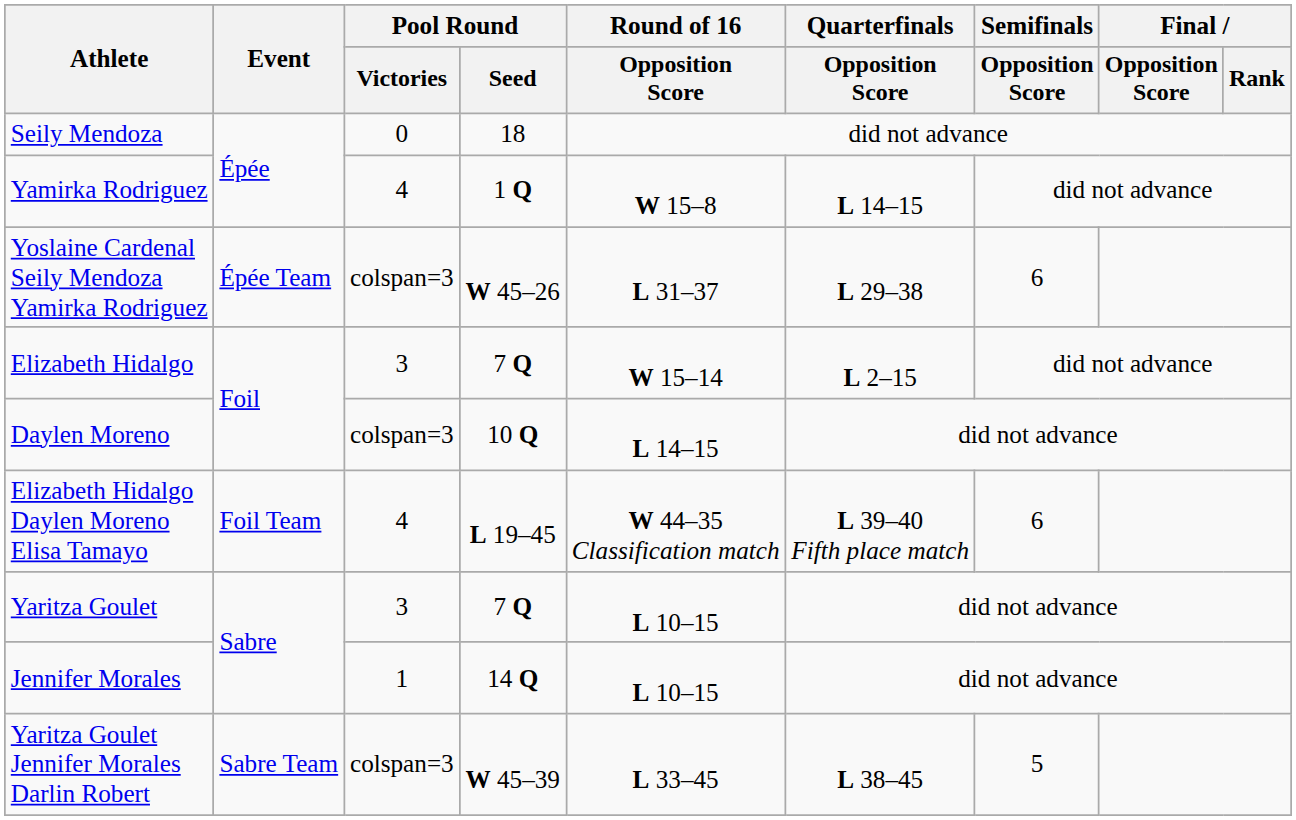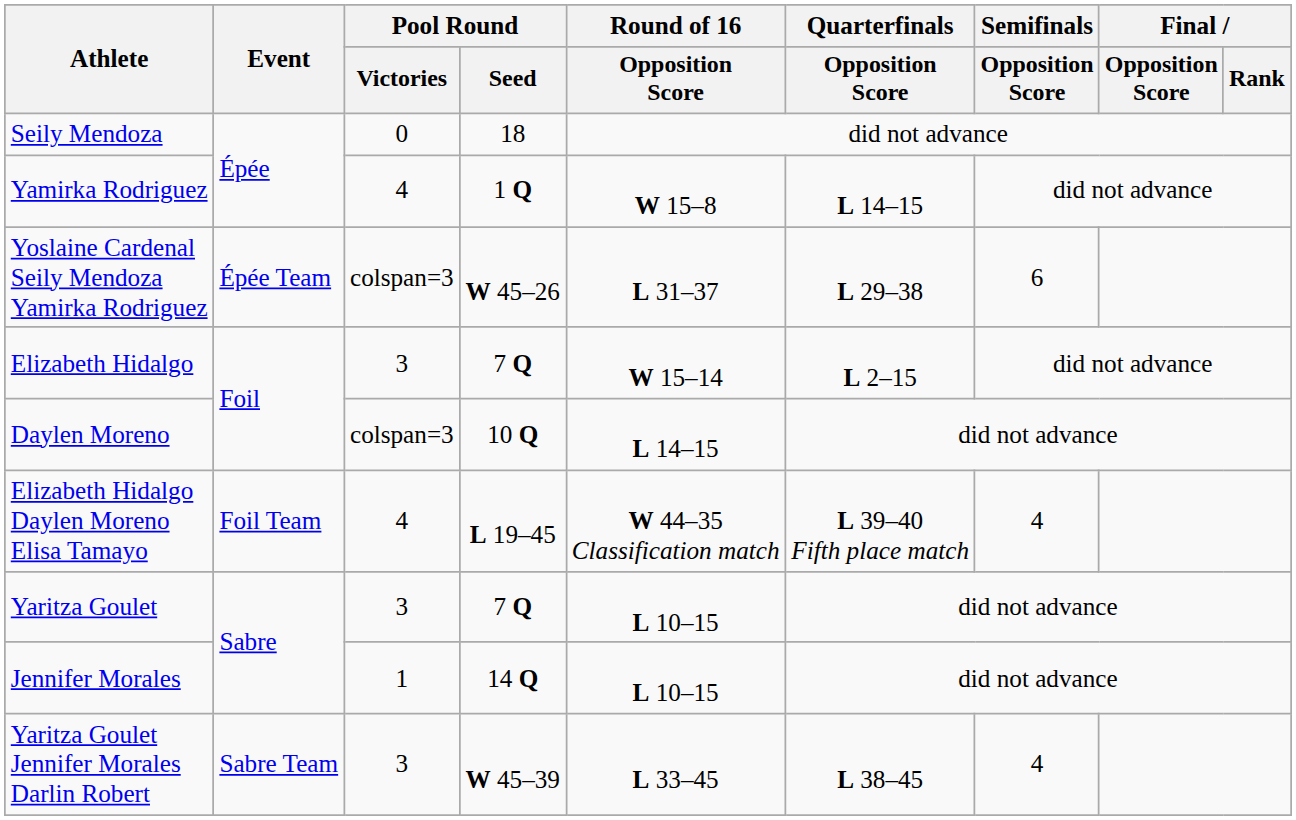Elizabeth Hidalgo Daylen Moreno Elisa Tamayo | Semifinals / Opposition Score: 6 -> 4
Yaritza Goulet Jennifer Morales Darlin Robert | Pool Round / Victories: colspan=3 -> 3
Yaritza Goulet Jennifer Morales Darlin Robert | Semifinals / Opposition Score: 5 -> 4
